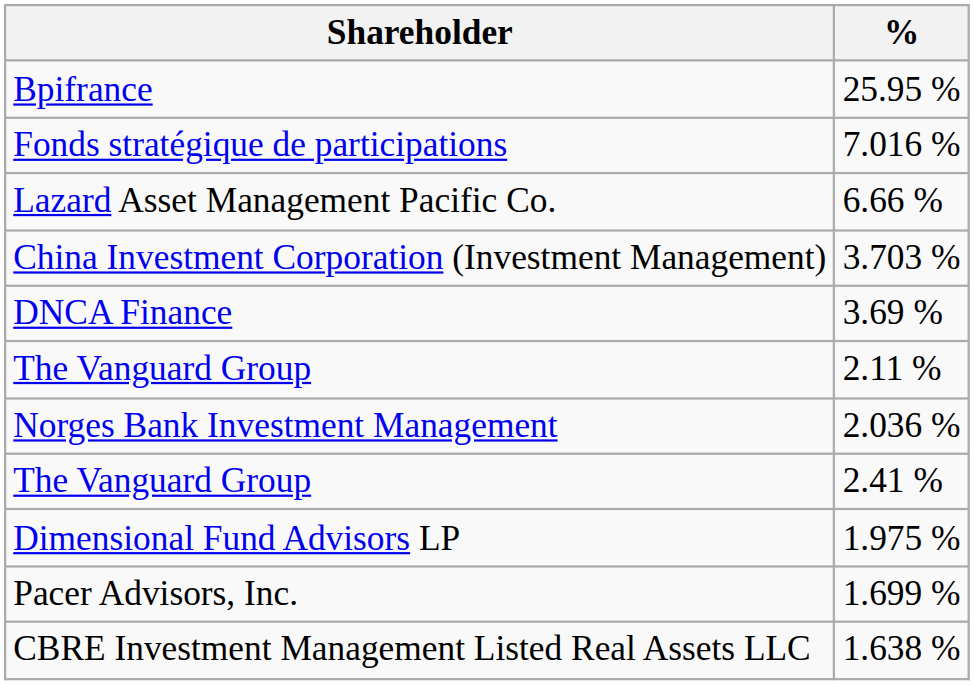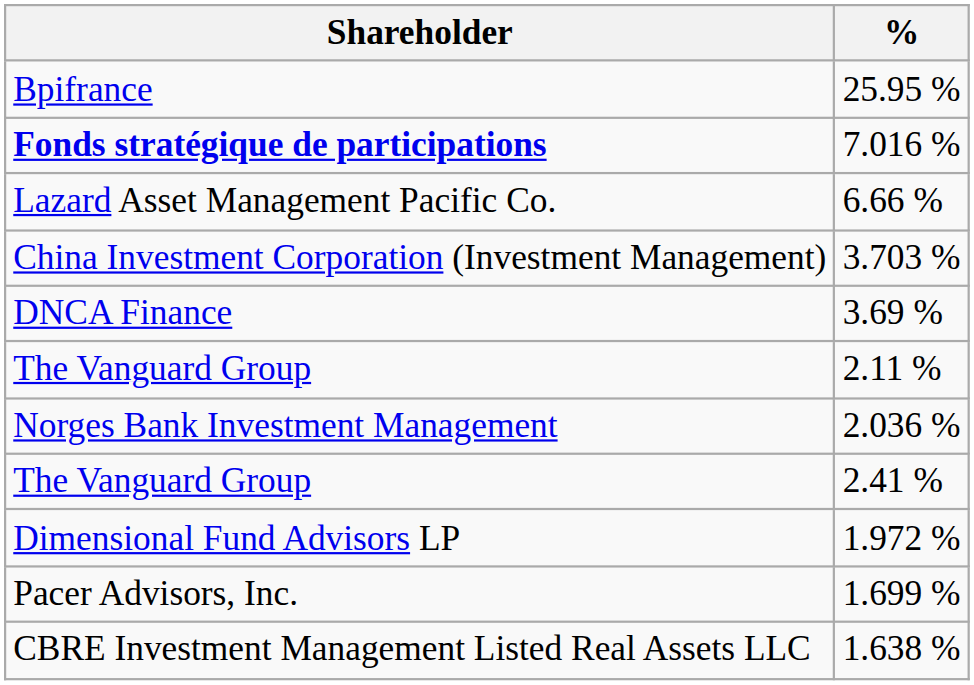row 3 | Shareholder: normal -> bold
row 10 | %: 1.975 % -> 1.972 %
